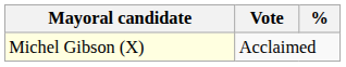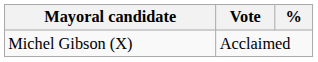Michel Gibson (X) | Mayoral candidate: lightyellow background -> no background
